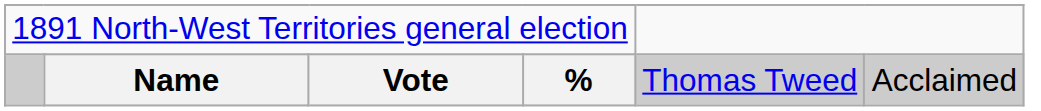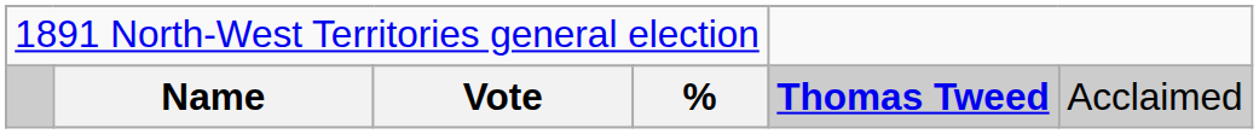Name | column 5: normal -> bold
